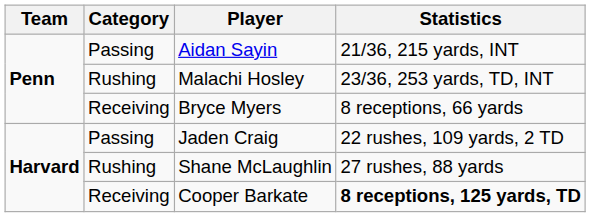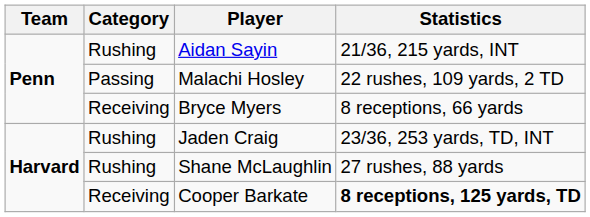Aidan Sayin | Category: Passing -> Rushing
Malachi Hosley | Category: Rushing -> Passing
Malachi Hosley | Statistics: 23/36, 253 yards, TD, INT -> 22 rushes, 109 yards, 2 TD
Jaden Craig | Category: Passing -> Rushing
Jaden Craig | Statistics: 22 rushes, 109 yards, 2 TD -> 23/36, 253 yards, TD, INT
